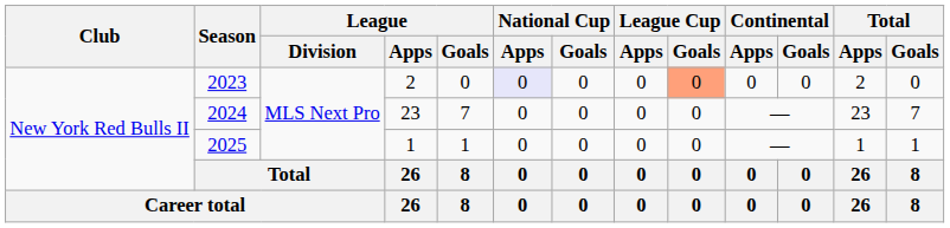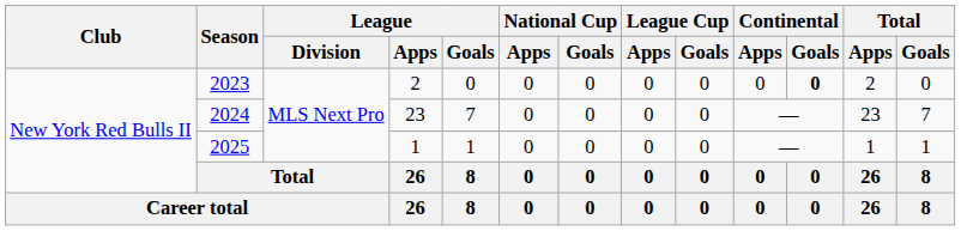2023 | National Cup / Apps: lavender background -> no background
2023 | League Cup / Goals: lightsalmon background -> no background
2023 | Continental / Goals: normal -> bold
